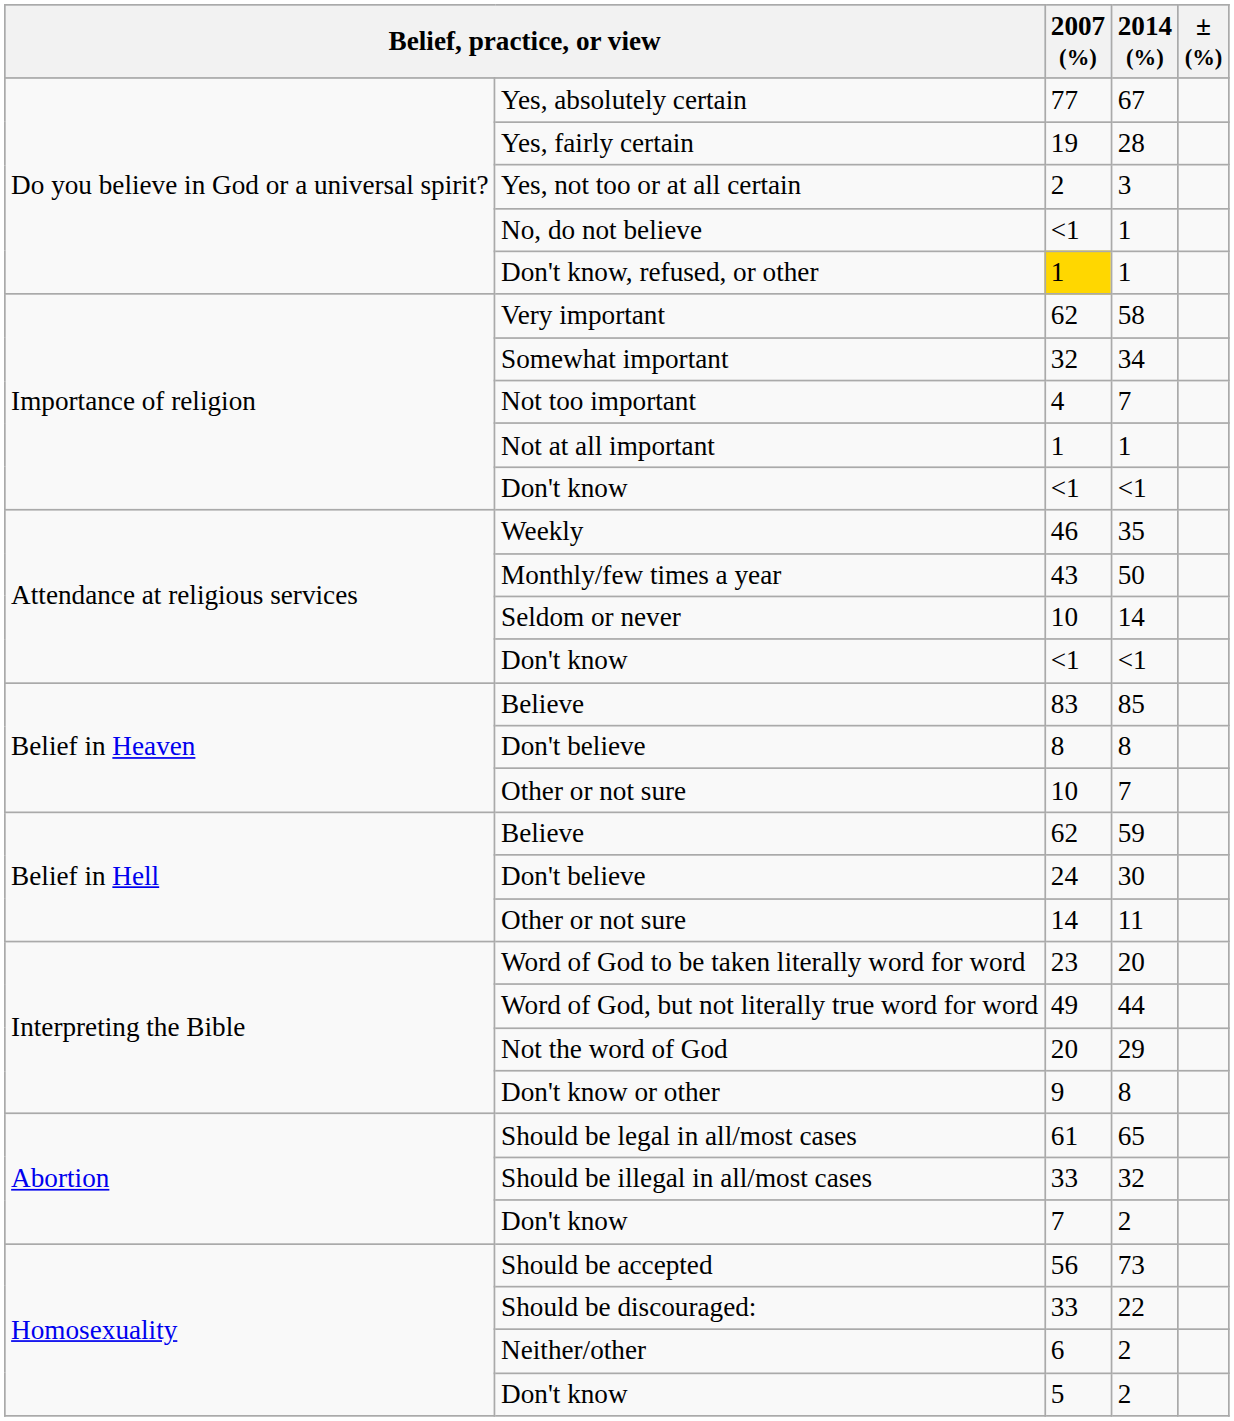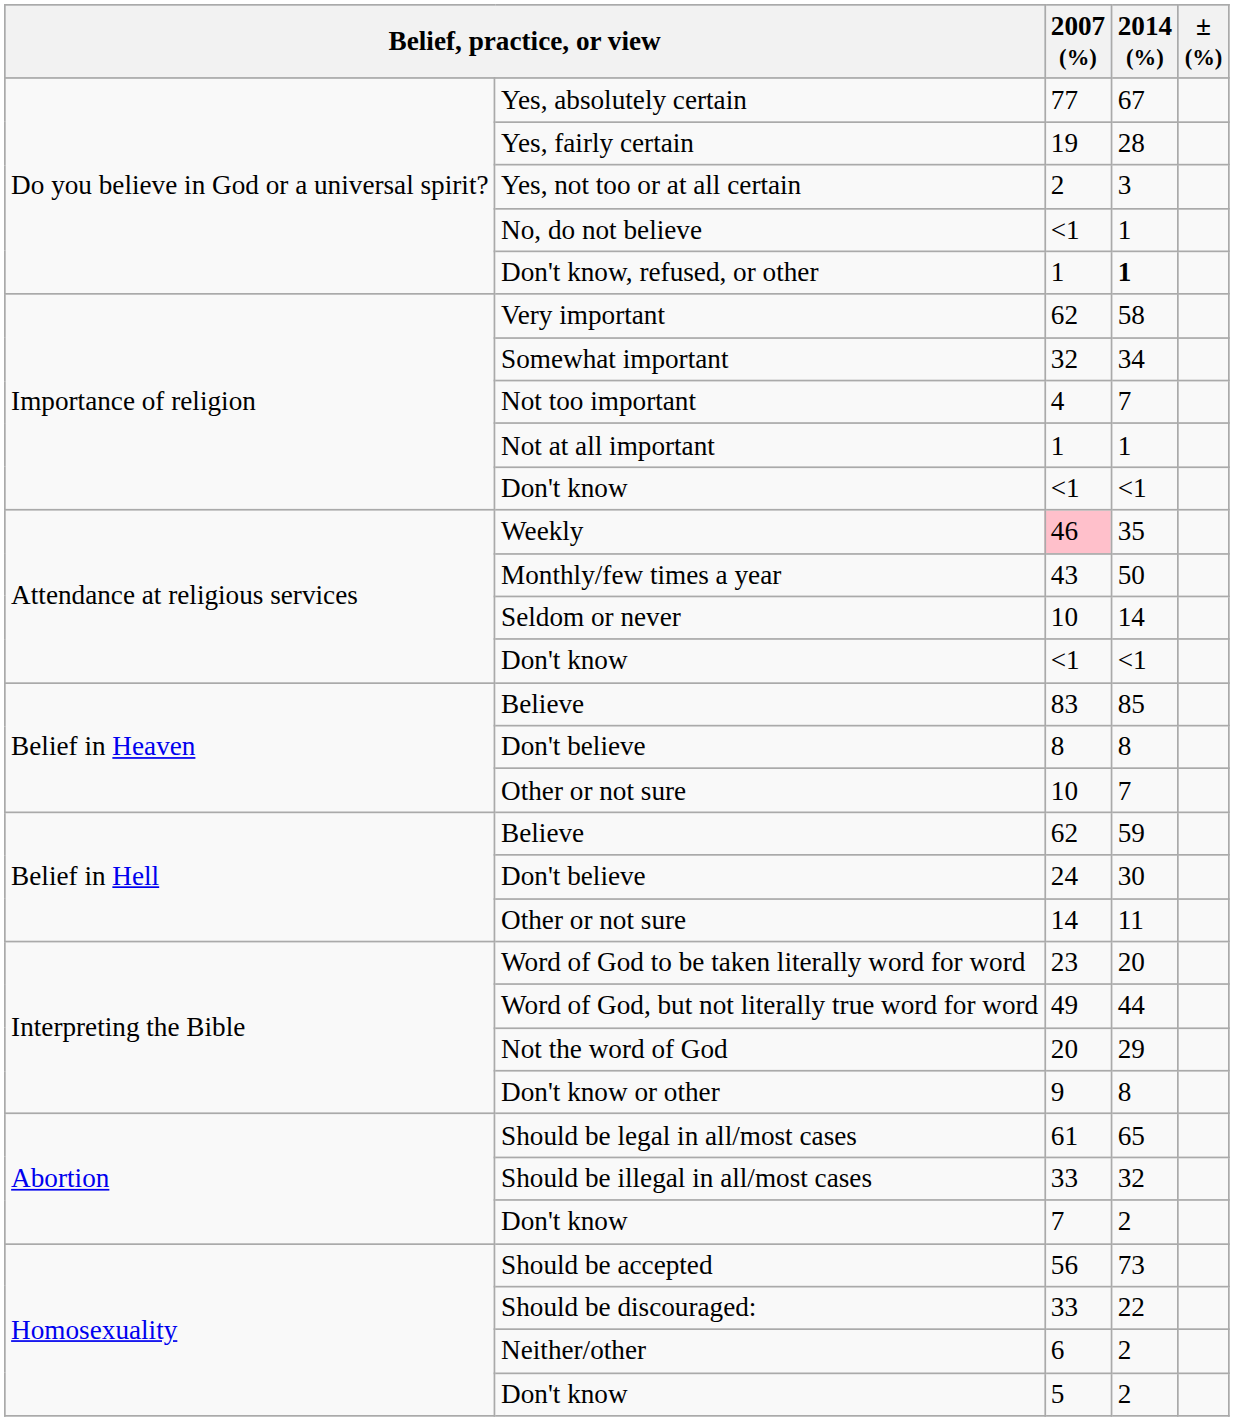Don't know, refused, or other | 2007 (%): gold background -> no background
Don't know, refused, or other | 2014 (%): normal -> bold
Weekly | 2007 (%): no background -> pink background
